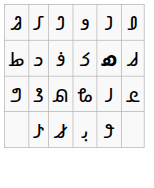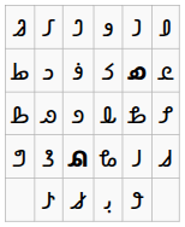𐴋 | column 6: 𐴆 -> 𐴒
+ row: 𐴑 | 𐴐 | 𐴏 | 𐴎 | 𐴍 | 𐴌
𐴗 | column 3: normal -> bold
𐴗 | column 6: 𐴒 -> 𐴆
